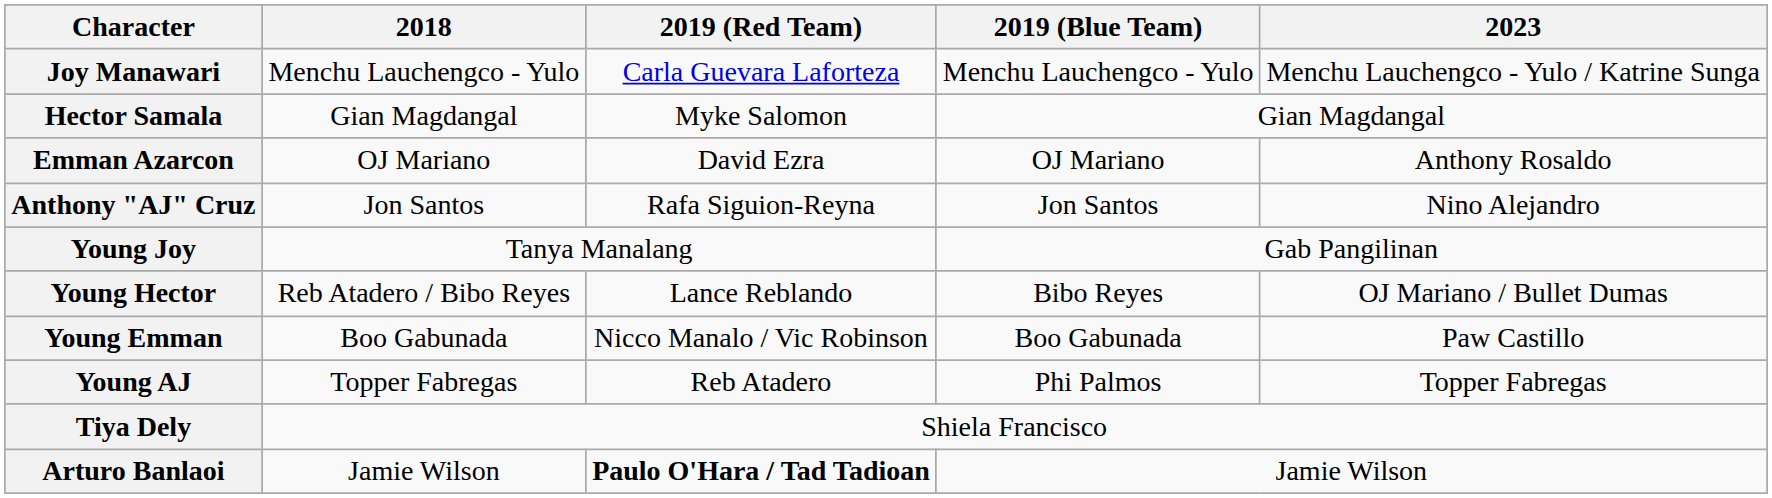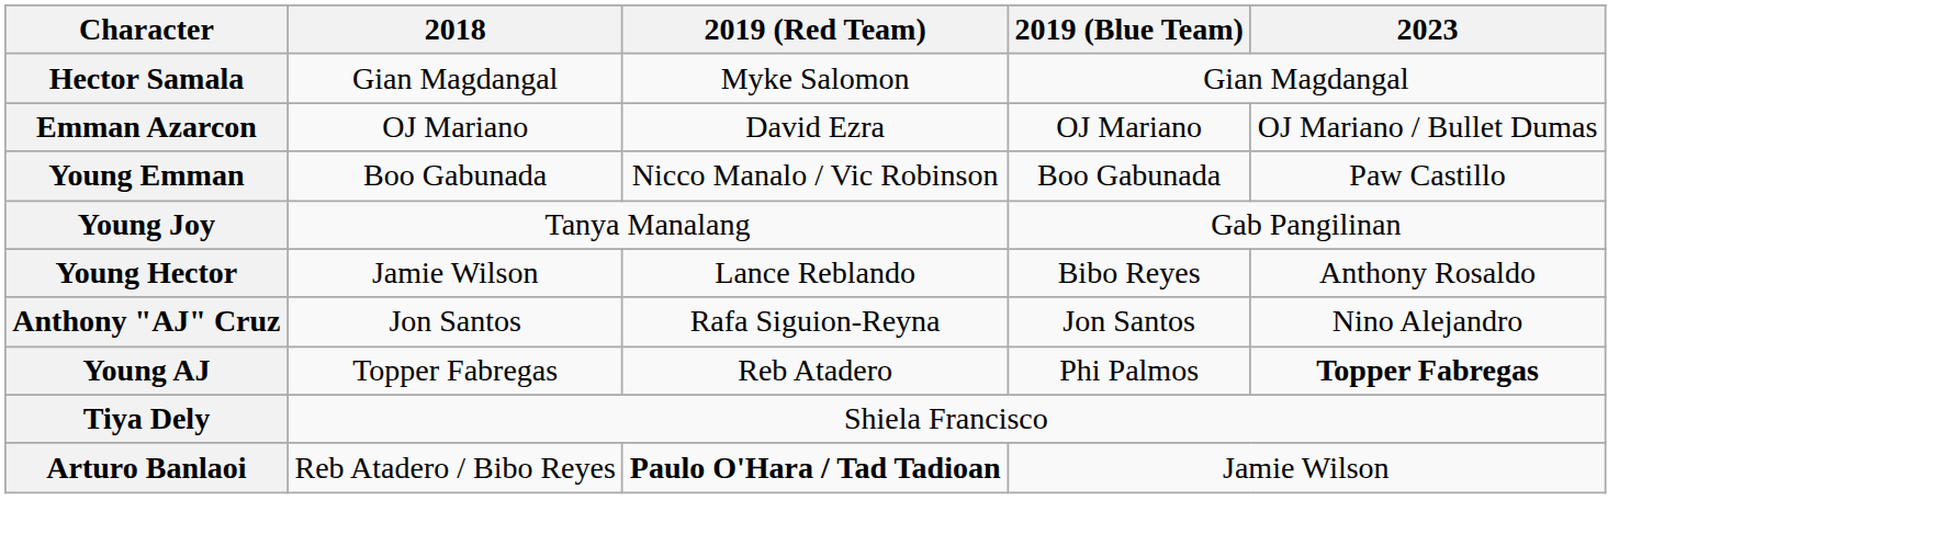- row: Joy Manawari | Menchu Lauchengco - Yulo | Carla Guevara Laforteza | Menchu Lauchengco - Yulo | Menchu Lauchengco - Yulo / Katrine Sunga
Emman Azarcon | 2023: Anthony Rosaldo -> OJ Mariano / Bullet Dumas
rows swapped: Anthony "AJ" Cruz <-> Young Emman
Young Hector | 2018: Reb Atadero / Bibo Reyes -> Jamie Wilson
Young Hector | 2023: OJ Mariano / Bullet Dumas -> Anthony Rosaldo
Young AJ | 2023: normal -> bold
Arturo Banlaoi | 2018: Jamie Wilson -> Reb Atadero / Bibo Reyes
